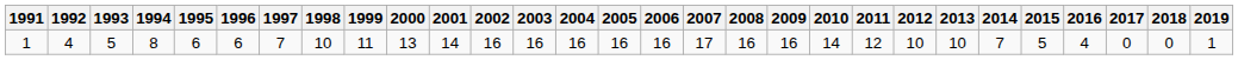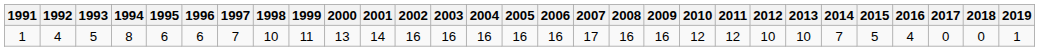row 2 | 2010: 14 -> 12
